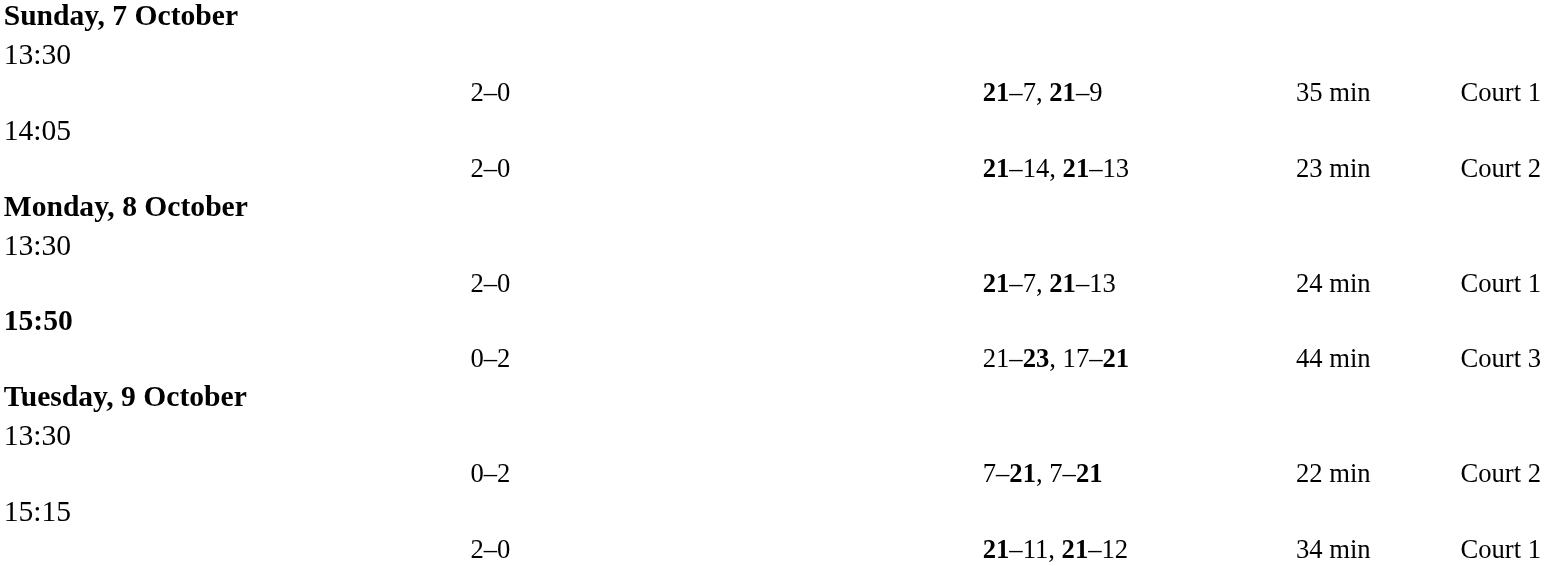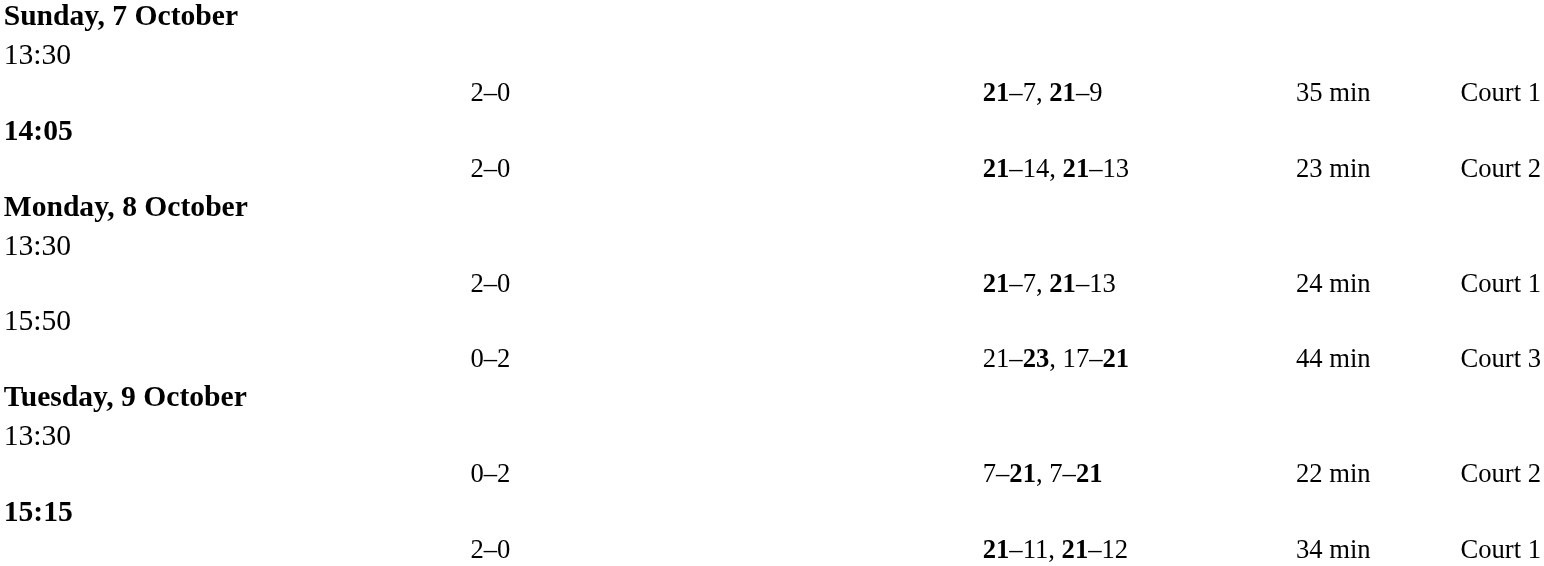14:05 | column 1: normal -> bold
15:50 | column 1: bold -> normal
15:15 | column 1: normal -> bold
